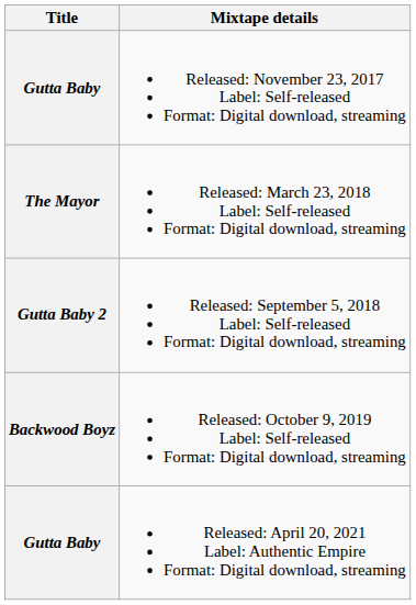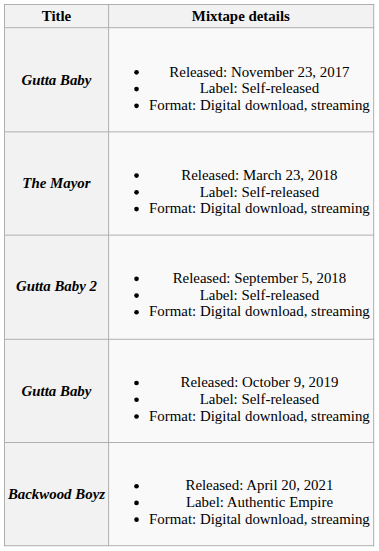row 5 | Title: Backwood Boyz -> Gutta Baby
row 6 | Title: Gutta Baby -> Backwood Boyz
